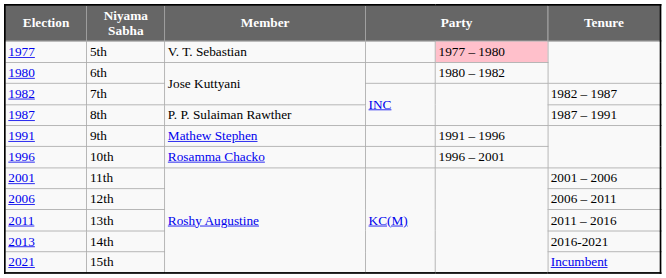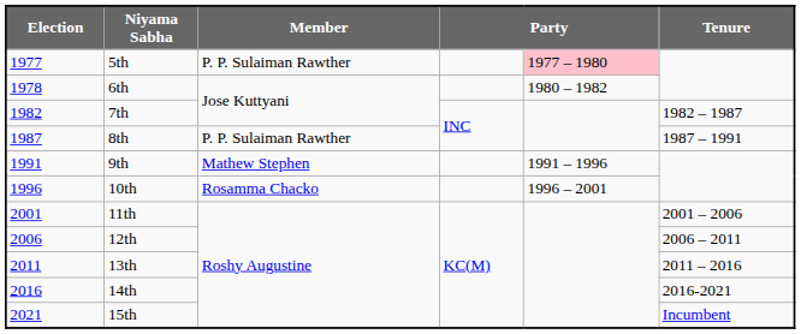5th | Member: V. T. Sebastian -> P. P. Sulaiman Rawther
6th | Election: 1980 -> 1978
14th | Election: 2013 -> 2016
